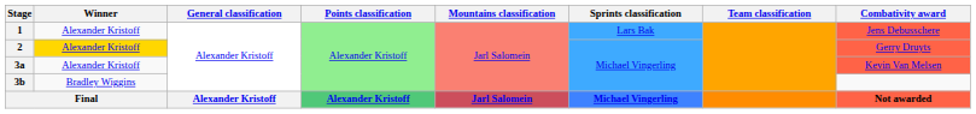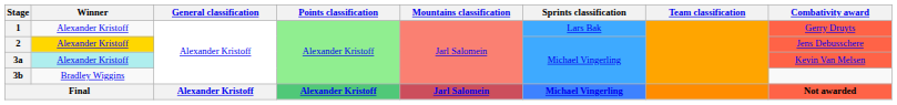1 | Combativity award: Jens Debusschere -> Gerry Druyts
2 | Combativity award: Gerry Druyts -> Jens Debusschere
3a | Winner: no background -> paleturquoise background
